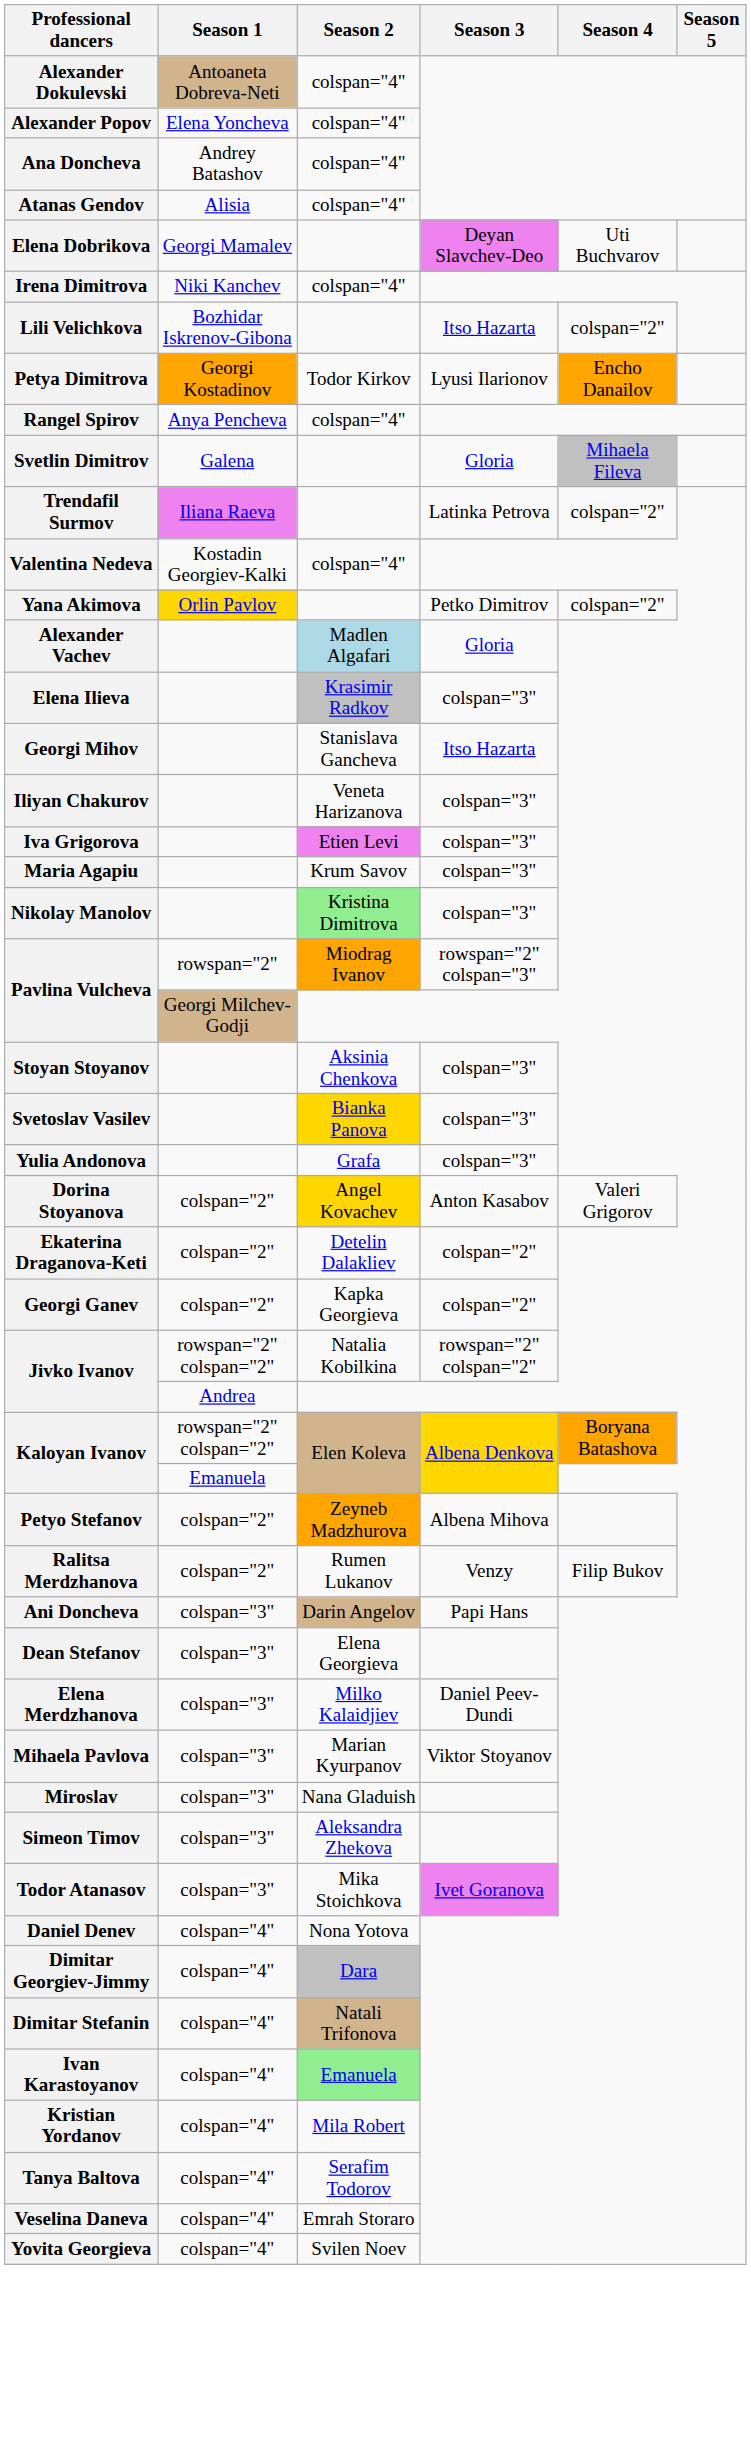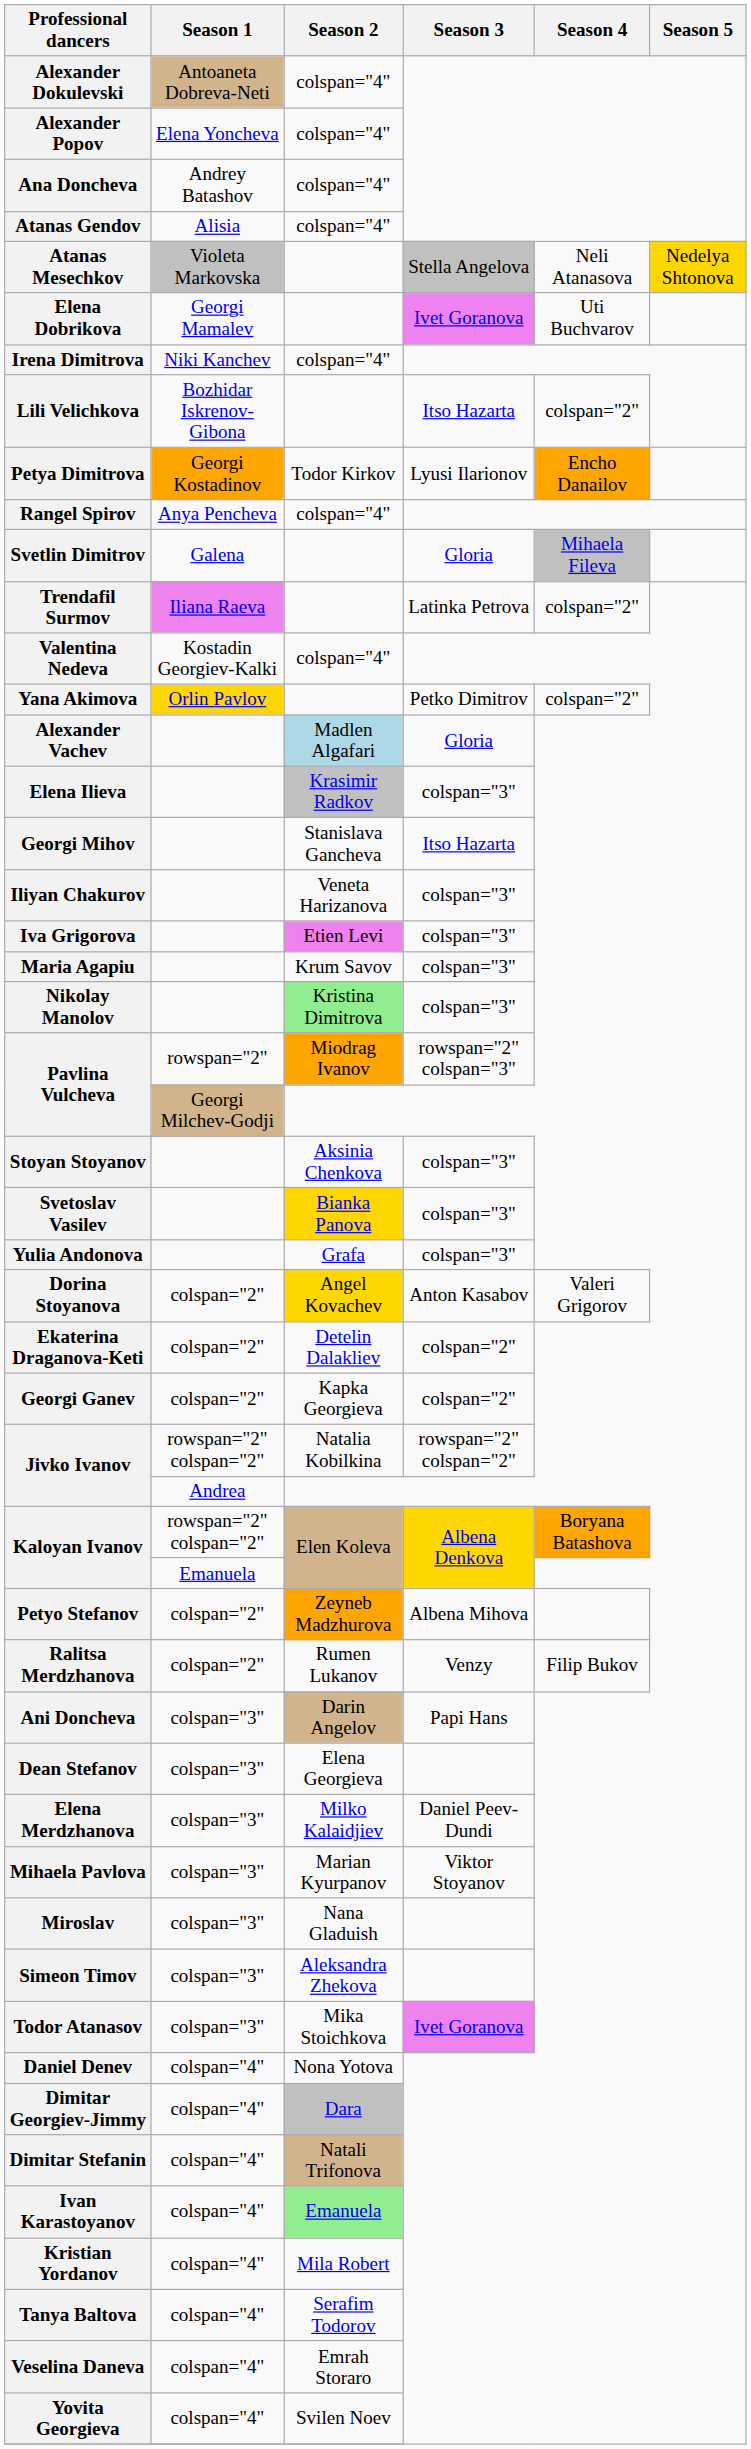+ row: Atanas Mesechkov | Violeta Markovska | Stella Angelova | Neli Atanasova | Nedelya Shtonova
Elena Dobrikova | Season 3: Deyan Slavchev-Deo -> Ivet Goranova
